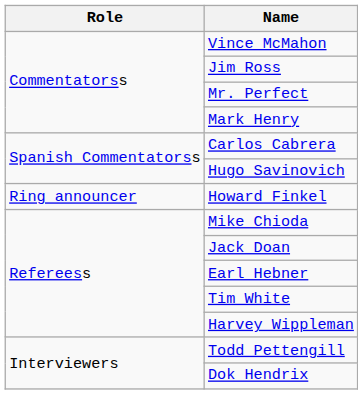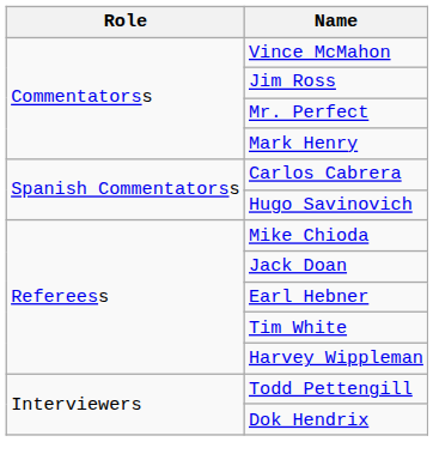- row: Ring announcer | Howard Finkel
